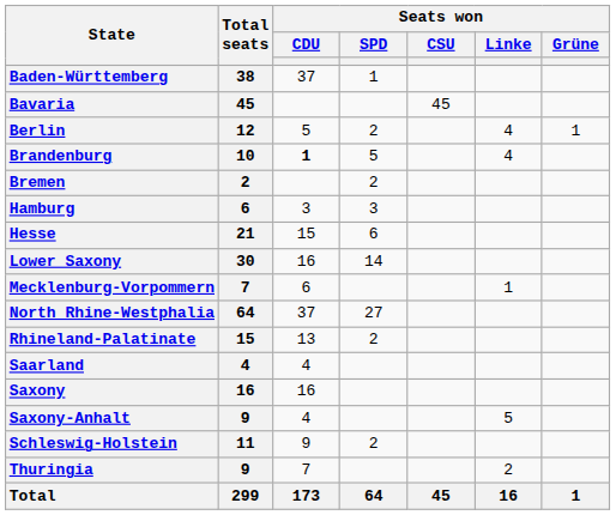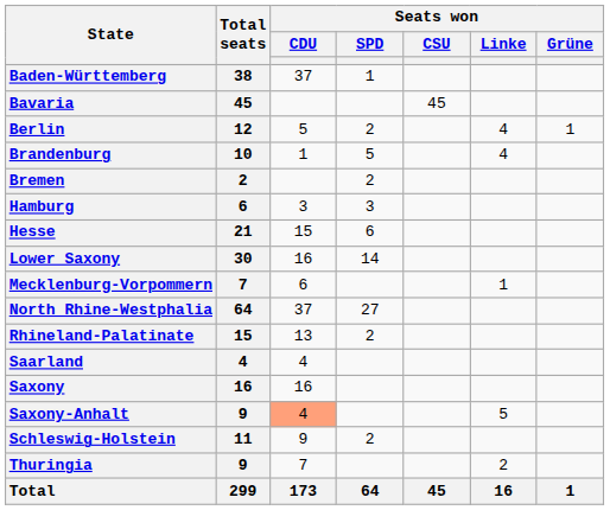Brandenburg | Seats won / CDU: bold -> normal
Saxony-Anhalt | Seats won / CDU: no background -> lightsalmon background
